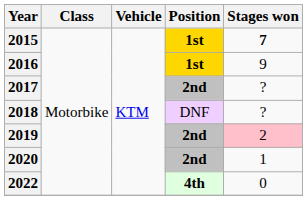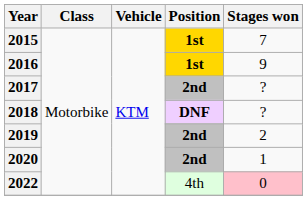2015 | Stages won: bold -> normal
2018 | Position: normal -> bold
2019 | Stages won: pink background -> no background
2022 | Position: bold -> normal
2022 | Stages won: no background -> pink background
